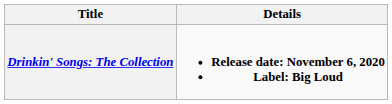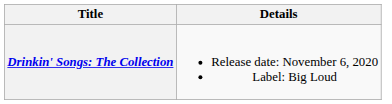Drinkin' Songs: The Collection | Details: bold -> normal
